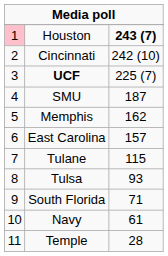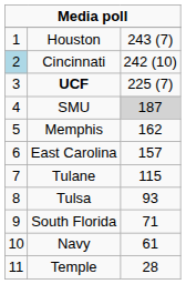Houston | column 1: pink background -> no background
Houston | column 3: bold -> normal
Cincinnati | column 1: no background -> lightblue background
SMU | column 3: no background -> lightgrey background
